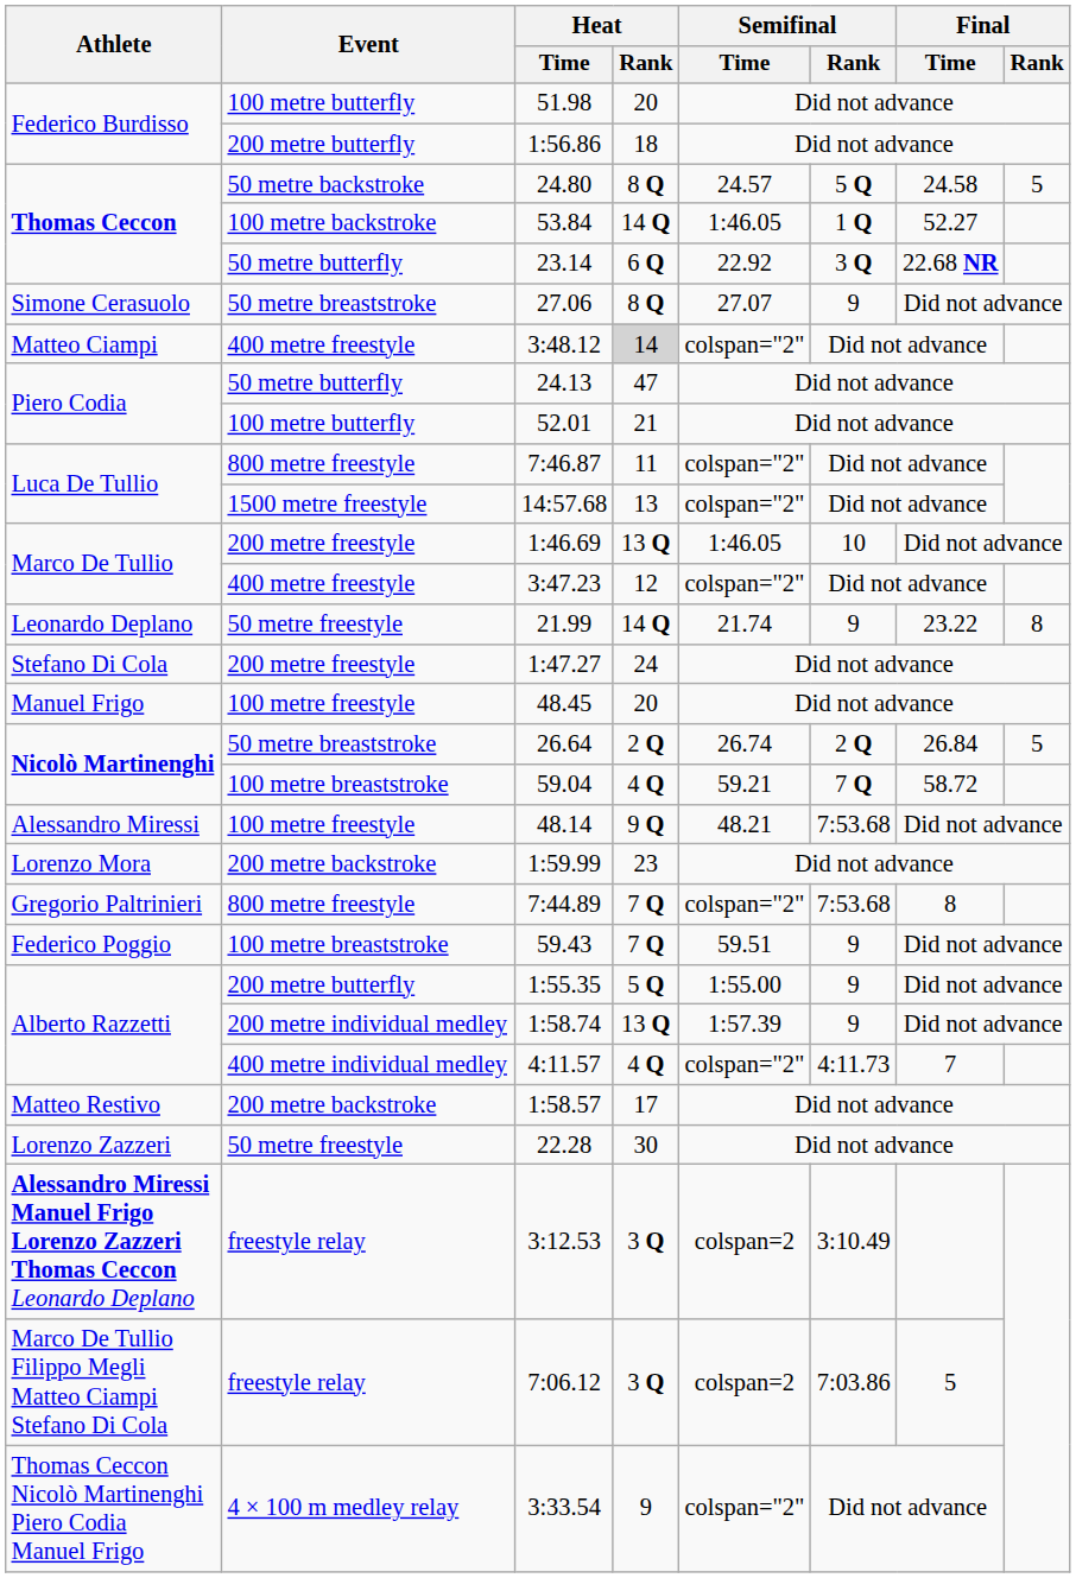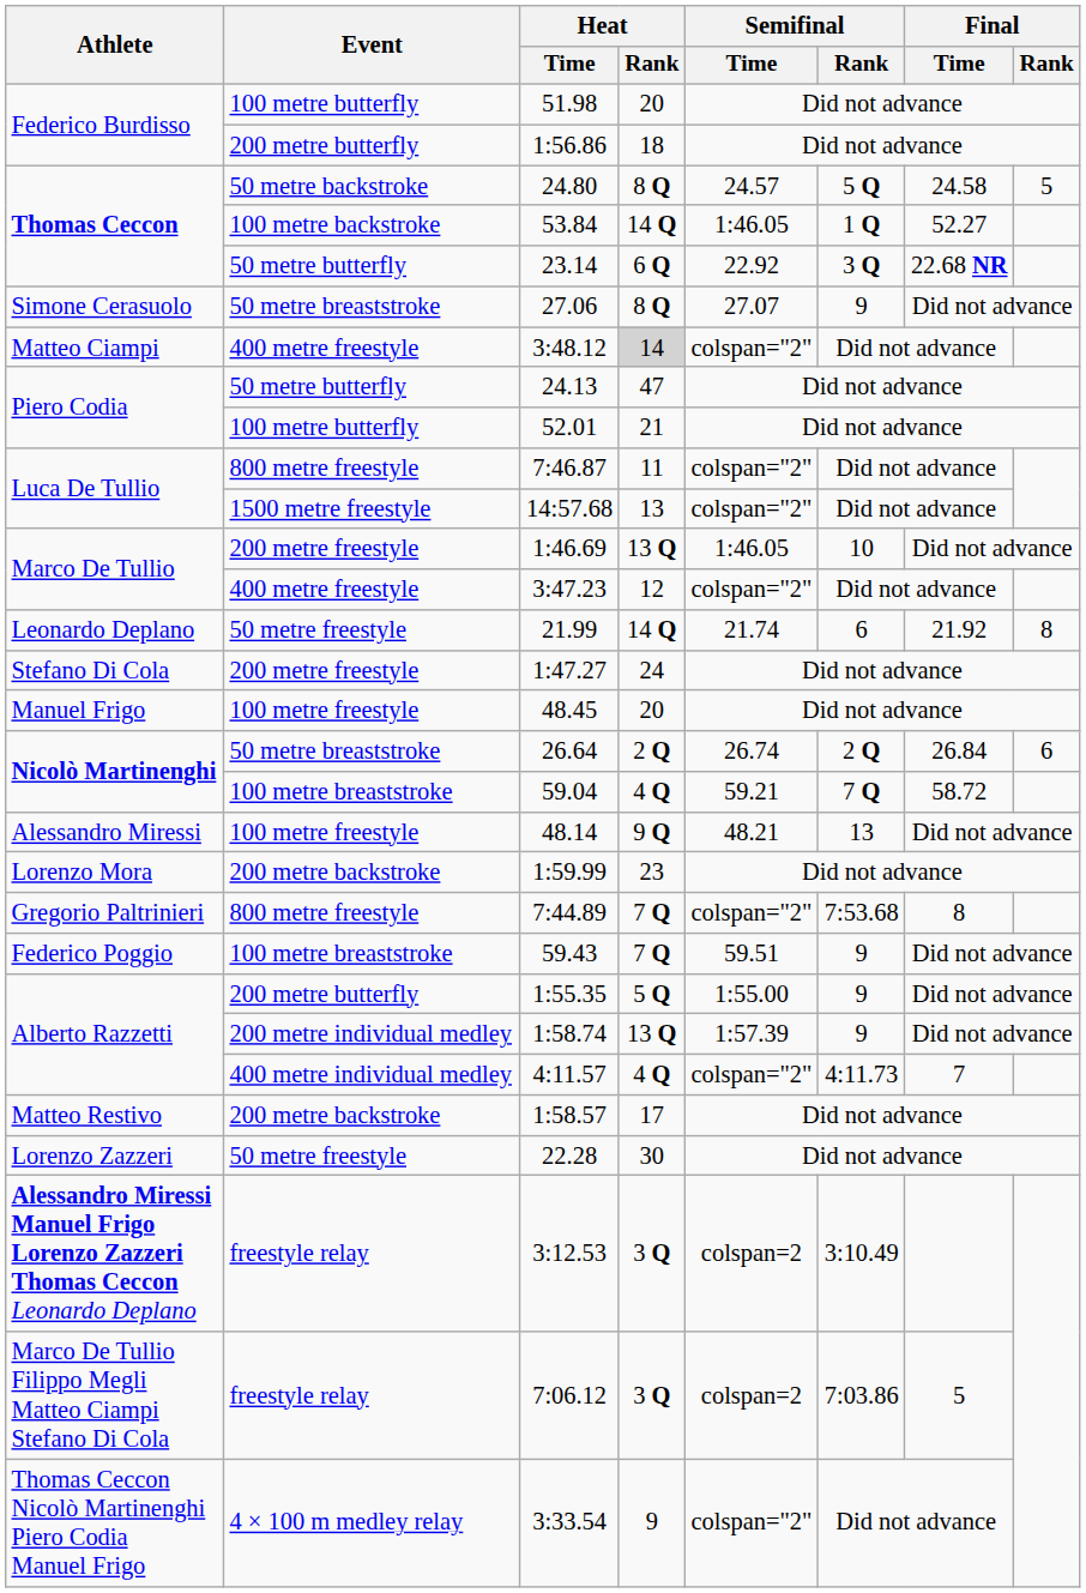21.99 | Semifinal / Rank: 9 -> 6
21.99 | Final / Time: 23.22 -> 21.92
26.64 | Final / Rank: 5 -> 6
48.14 | Semifinal / Rank: 7:53.68 -> 13
